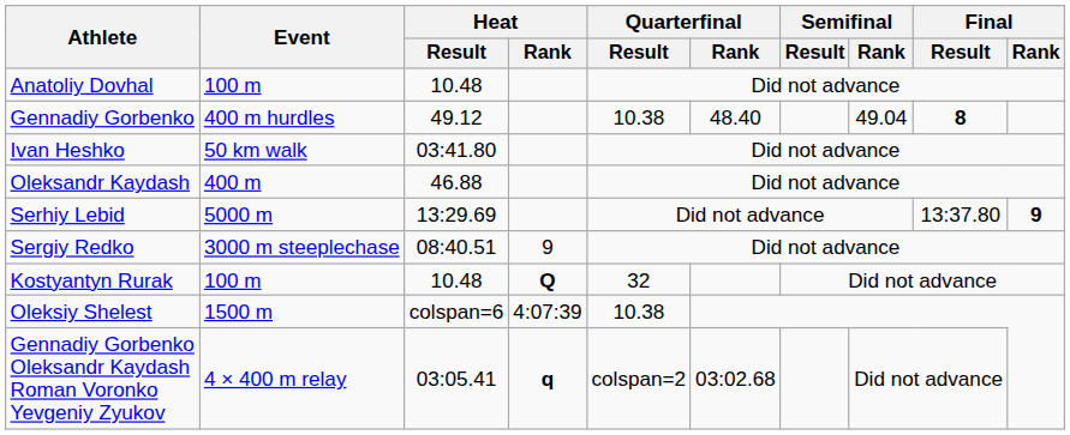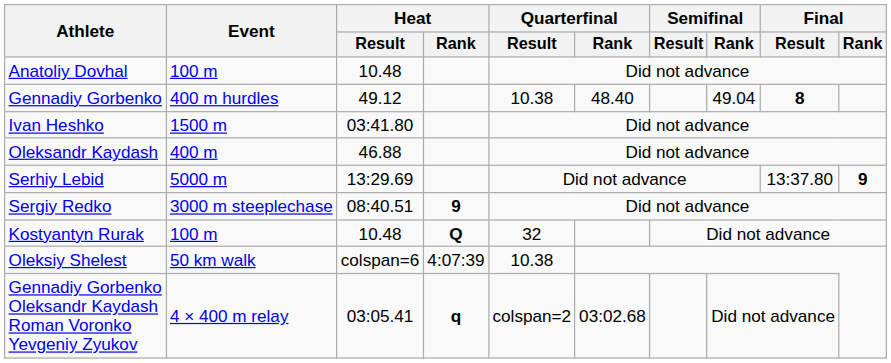Ivan Heshko | Event: 50 km walk -> 1500 m
Sergiy Redko | Heat / Rank: normal -> bold
Oleksiy Shelest | Event: 1500 m -> 50 km walk
